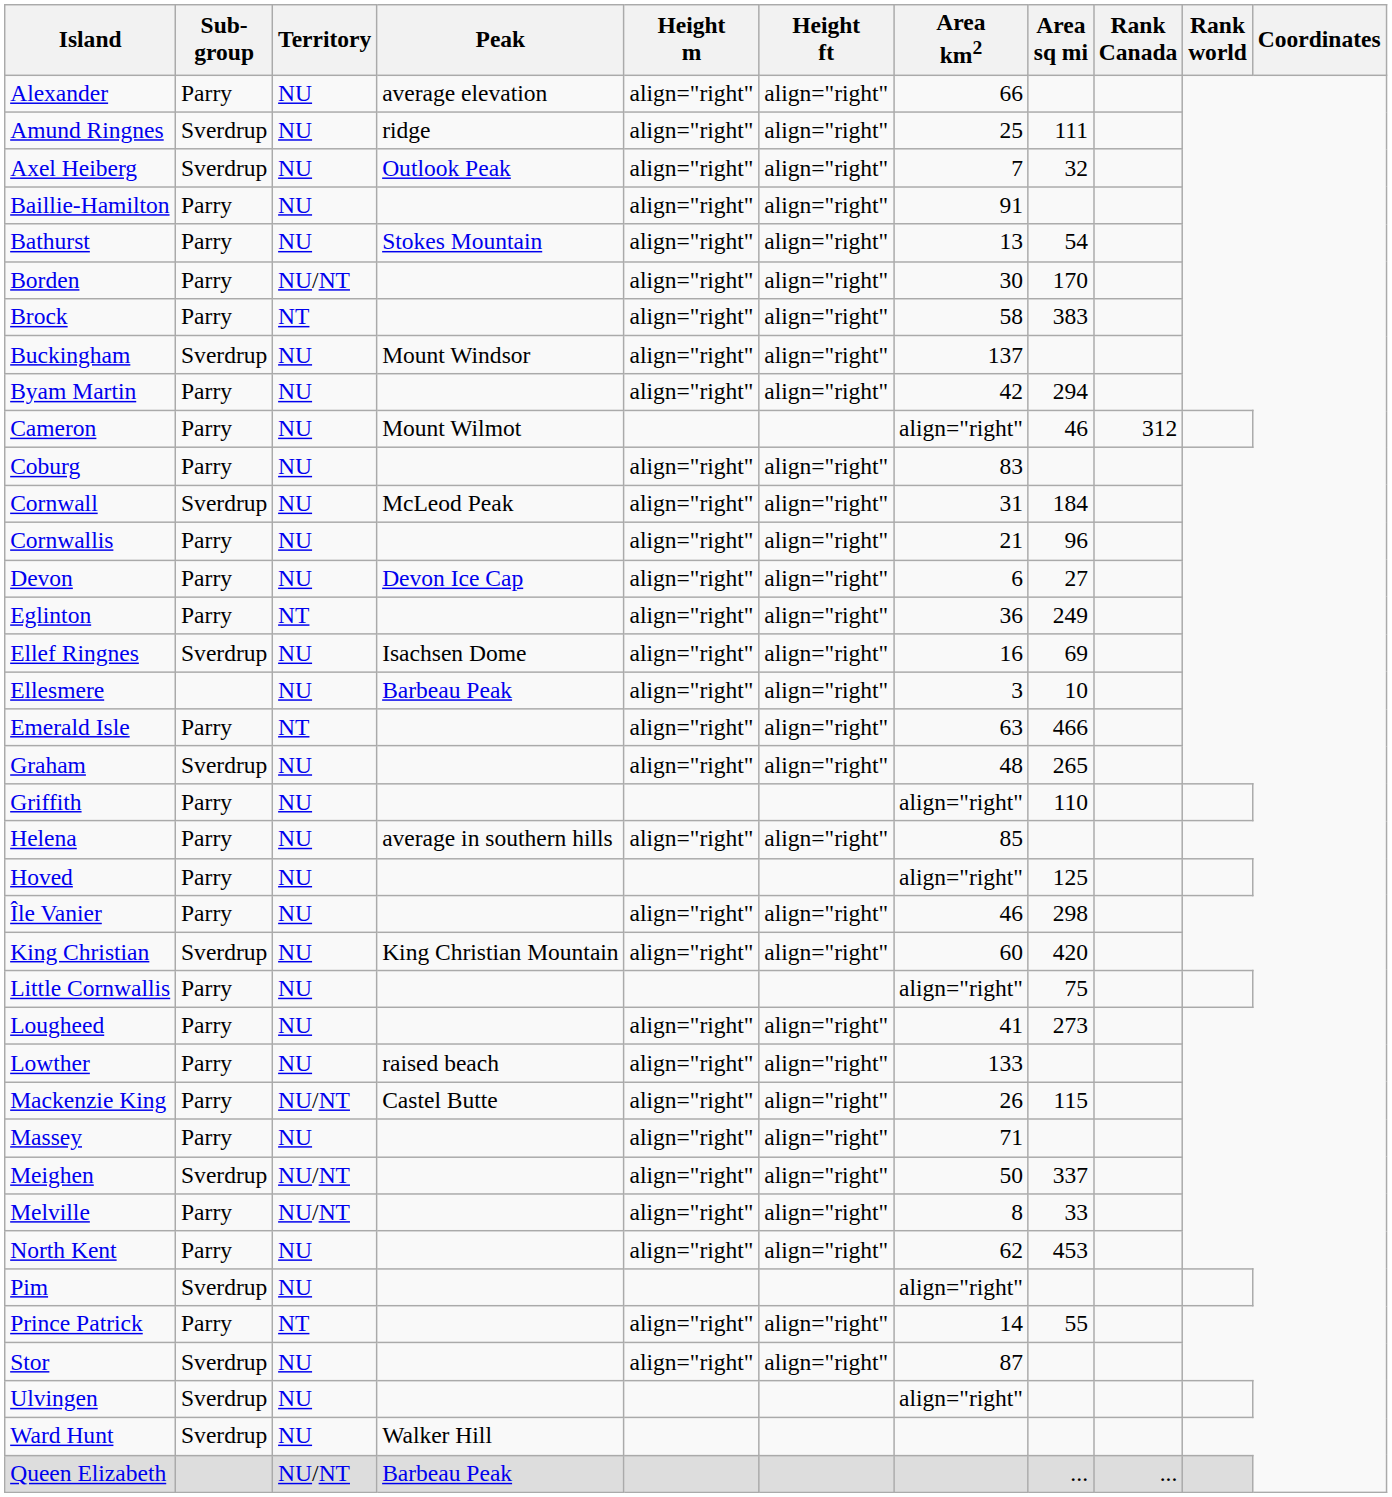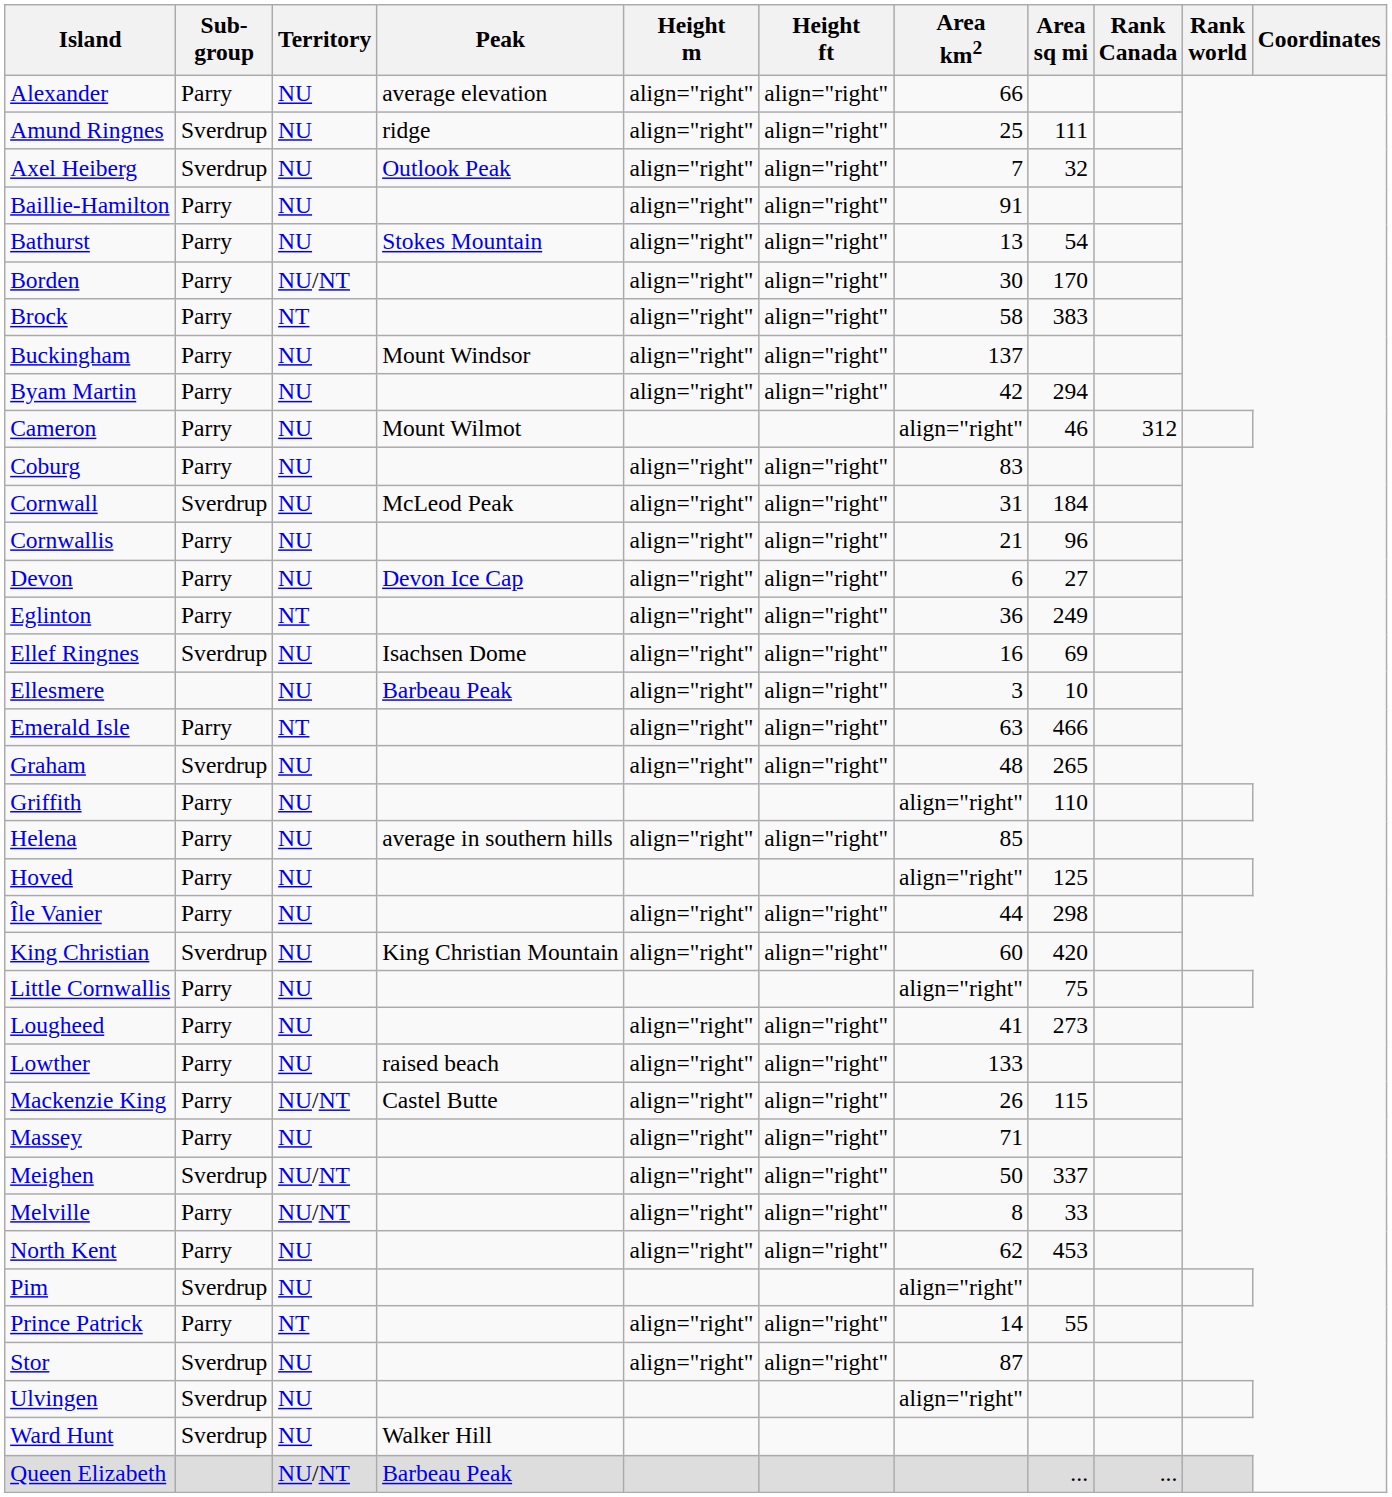Buckingham | Sub- group: Sverdrup -> Parry
Île Vanier | Area km2: 46 -> 44
